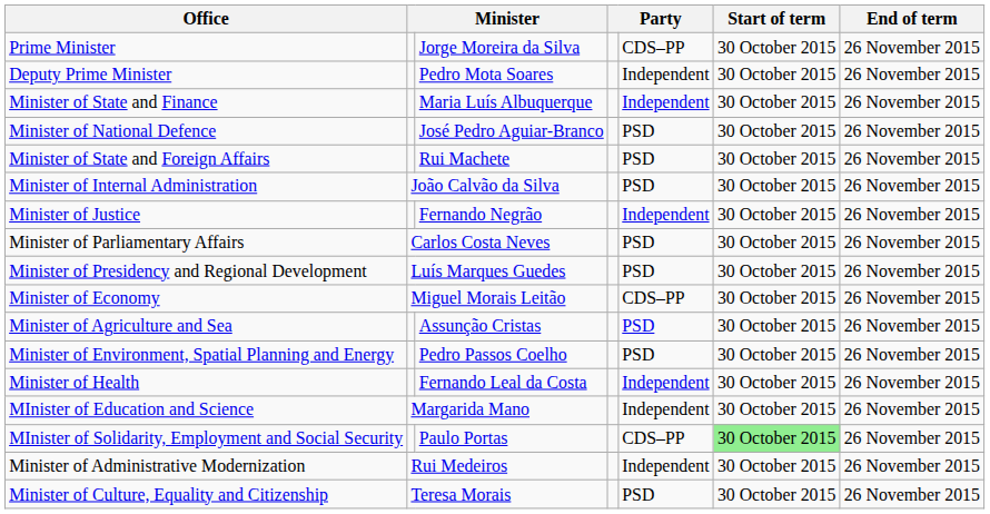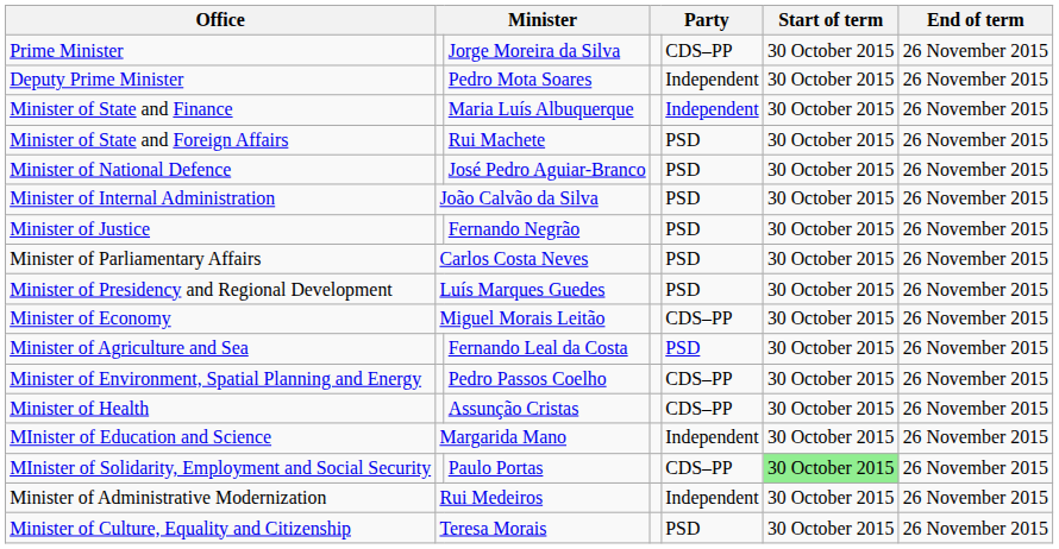rows swapped: Minister of State and Foreign Affairs <-> Minister of National Defence
Minister of Justice | column 5: Independent -> PSD
Minister of Agriculture and Sea | column 3: Assunção Cristas -> Fernando Leal da Costa
Minister of Environment, Spatial Planning and Energy | column 5: PSD -> CDS–PP
Minister of Health | column 3: Fernando Leal da Costa -> Assunção Cristas
Minister of Health | column 5: Independent -> CDS–PP
